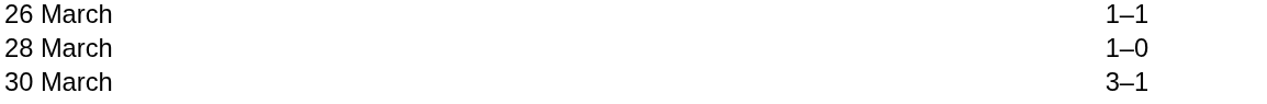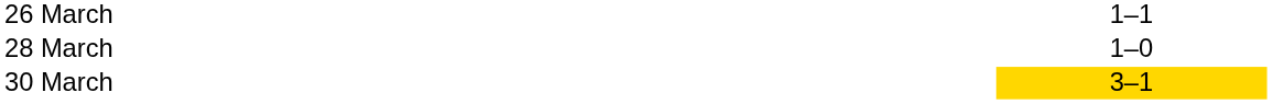30 March | column 2: no background -> gold background
